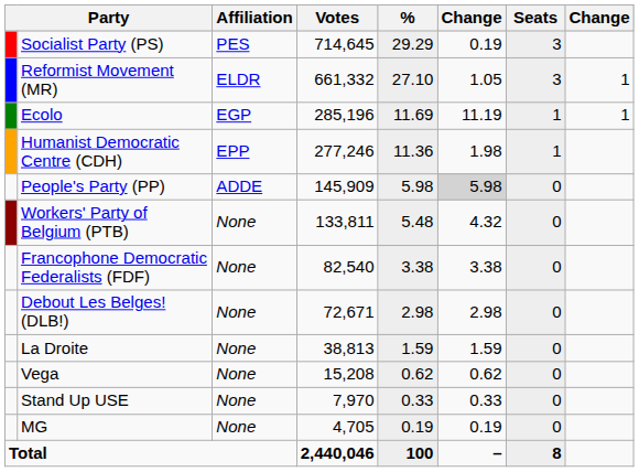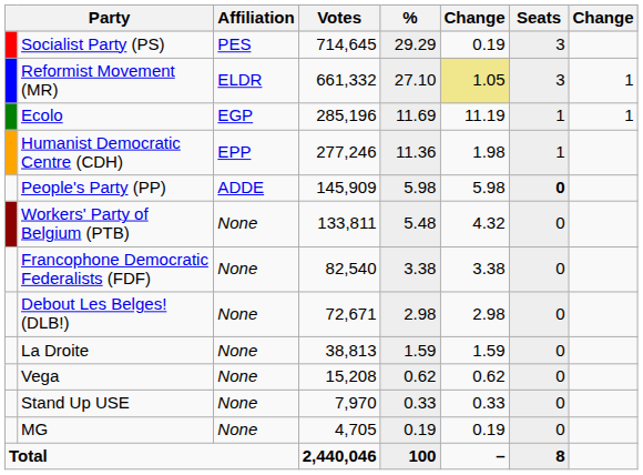Reformist Movement (MR) | column 6: no background -> khaki background
People's Party (PP) | column 6: lightgrey background -> no background
People's Party (PP) | Seats: normal -> bold
